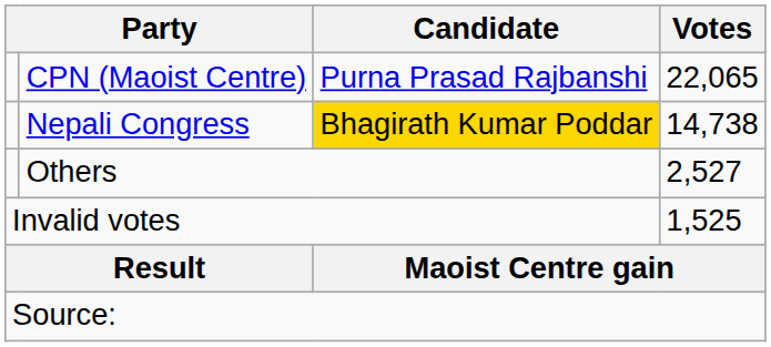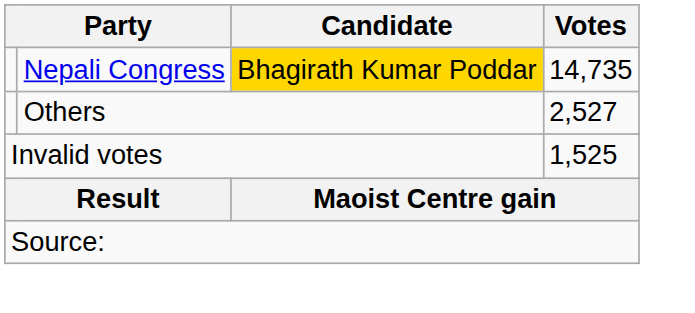- row: CPN (Maoist Centre) | Purna Prasad Rajbanshi | 22,065
Nepali Congress | Votes: 14,738 -> 14,735
